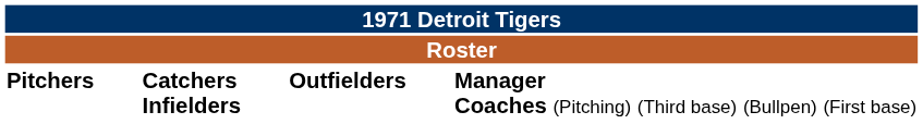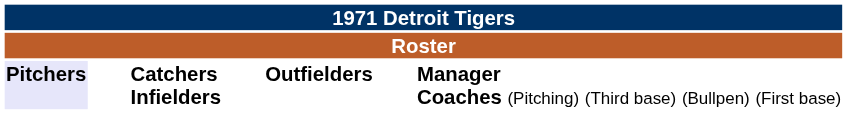Pitchers | column 1: no background -> lavender background
